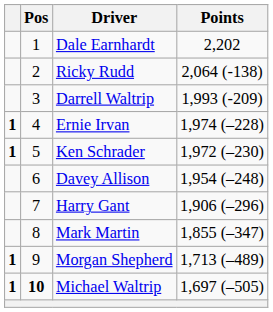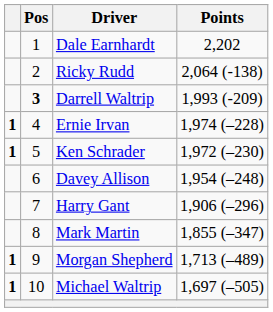Darrell Waltrip | Pos: normal -> bold
Michael Waltrip | Pos: bold -> normal
